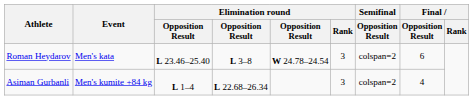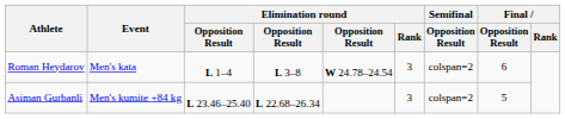Roman Heydarov | column 3: L 23.46–25.40 -> L 1–4
Asiman Gurbanli | column 3: L 1–4 -> L 23.46–25.40
Asiman Gurbanli | Final / Opposition Result: 4 -> 5
